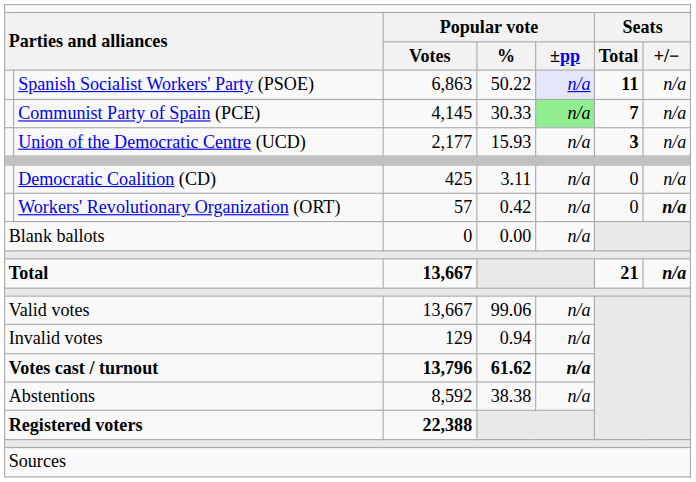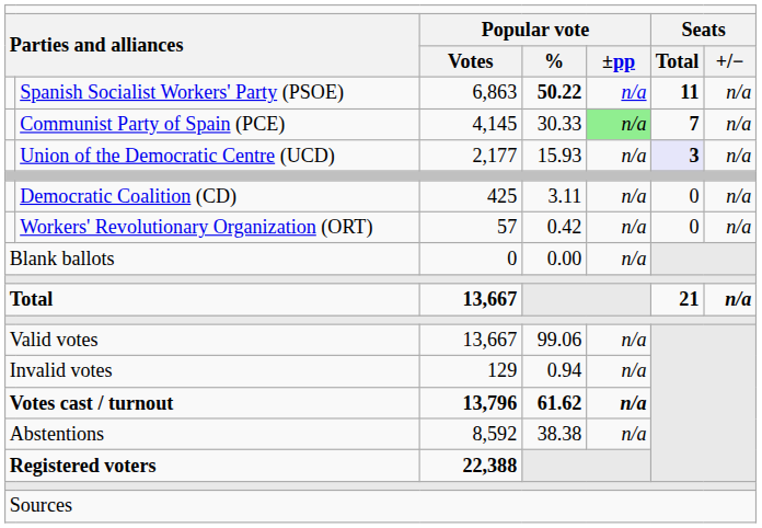Spanish Socialist Workers' Party (PSOE) | column 4: normal -> bold
Spanish Socialist Workers' Party (PSOE) | column 5: lavender background -> no background
Union of the Democratic Centre (UCD) | column 6: no background -> lavender background
Workers' Revolutionary Organization (ORT) | column 7: bold -> normal
